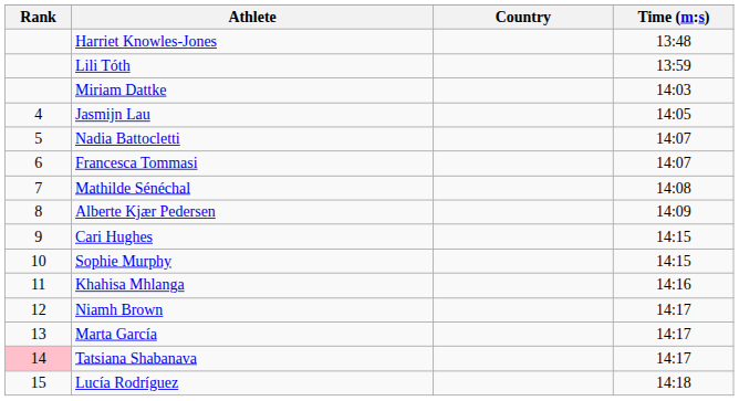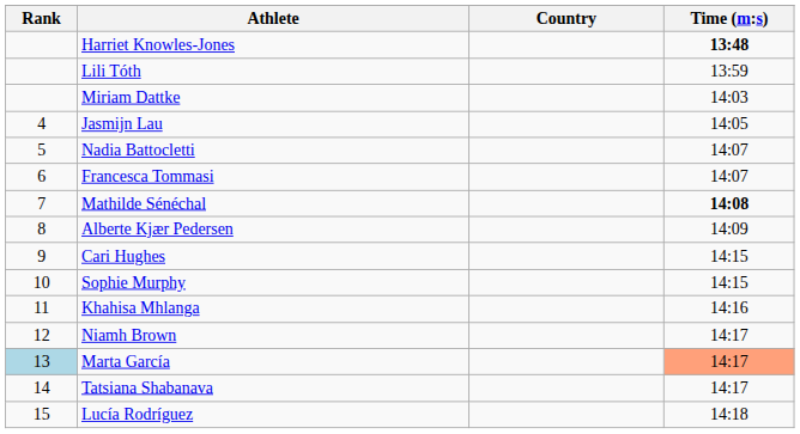Harriet Knowles-Jones | Time (m:s): normal -> bold
Mathilde Sénéchal | Time (m:s): normal -> bold
Marta García | Rank: no background -> lightblue background
Marta García | Time (m:s): no background -> lightsalmon background
Tatsiana Shabanava | Rank: pink background -> no background
